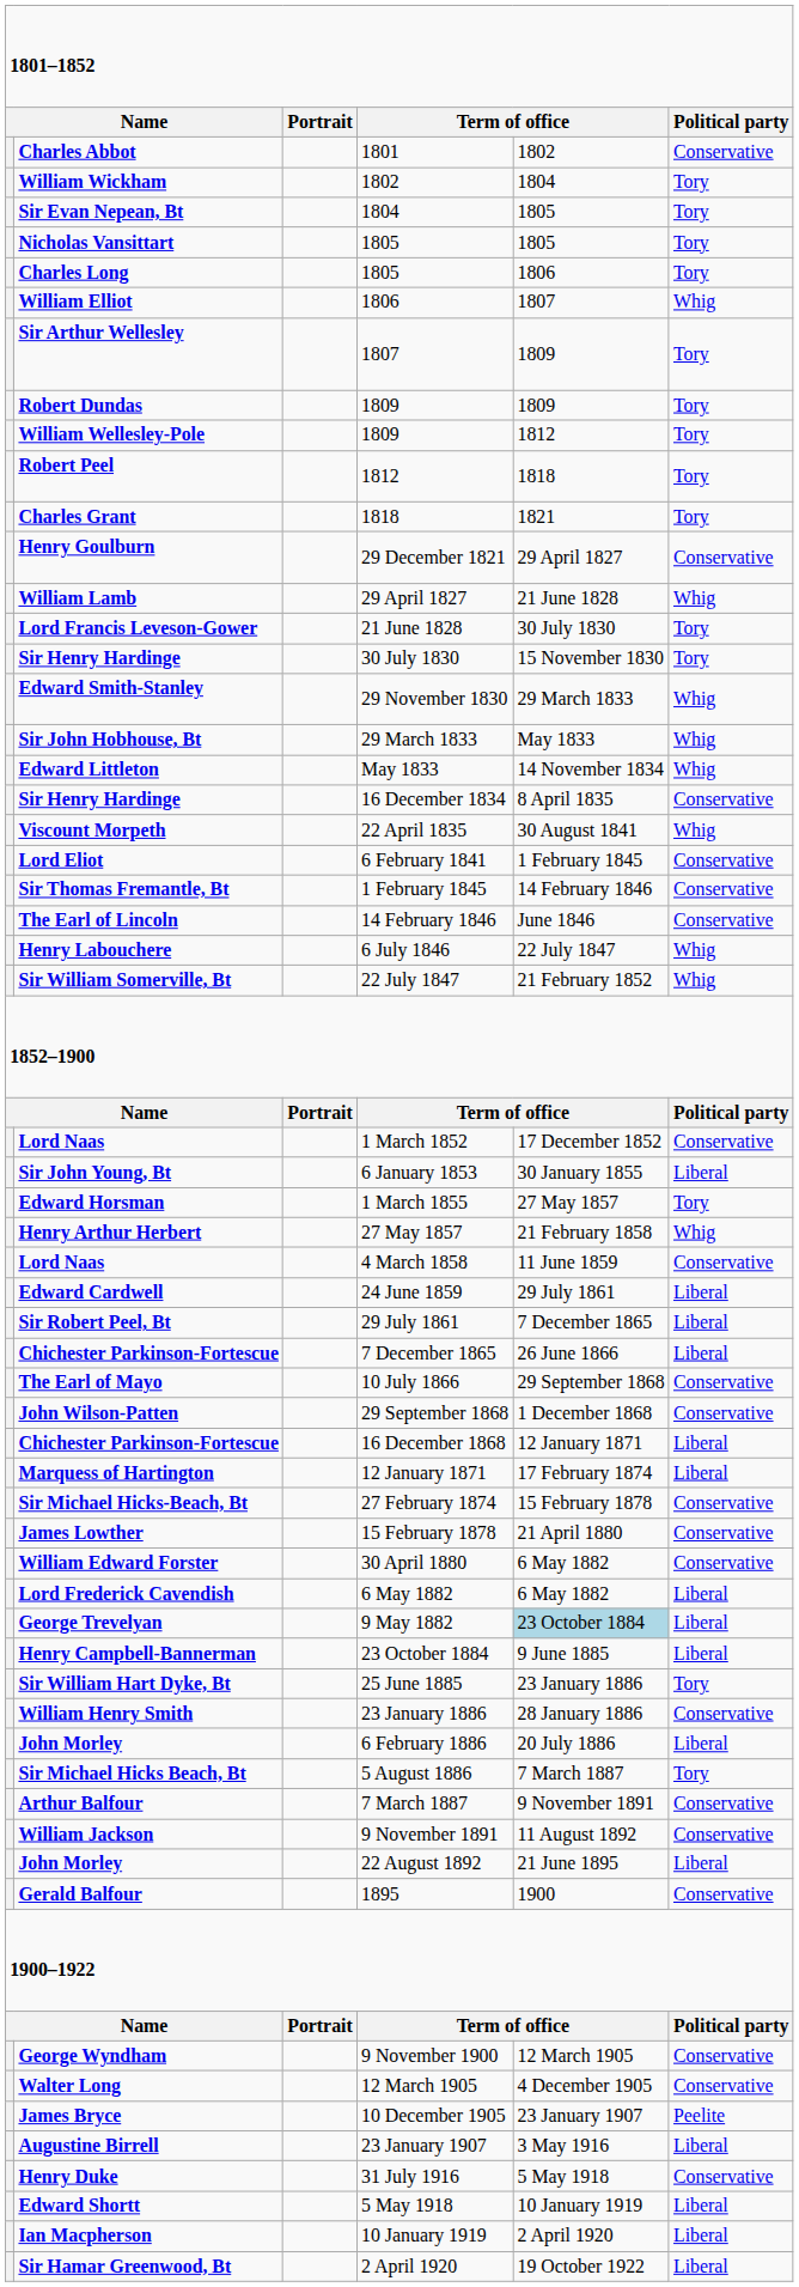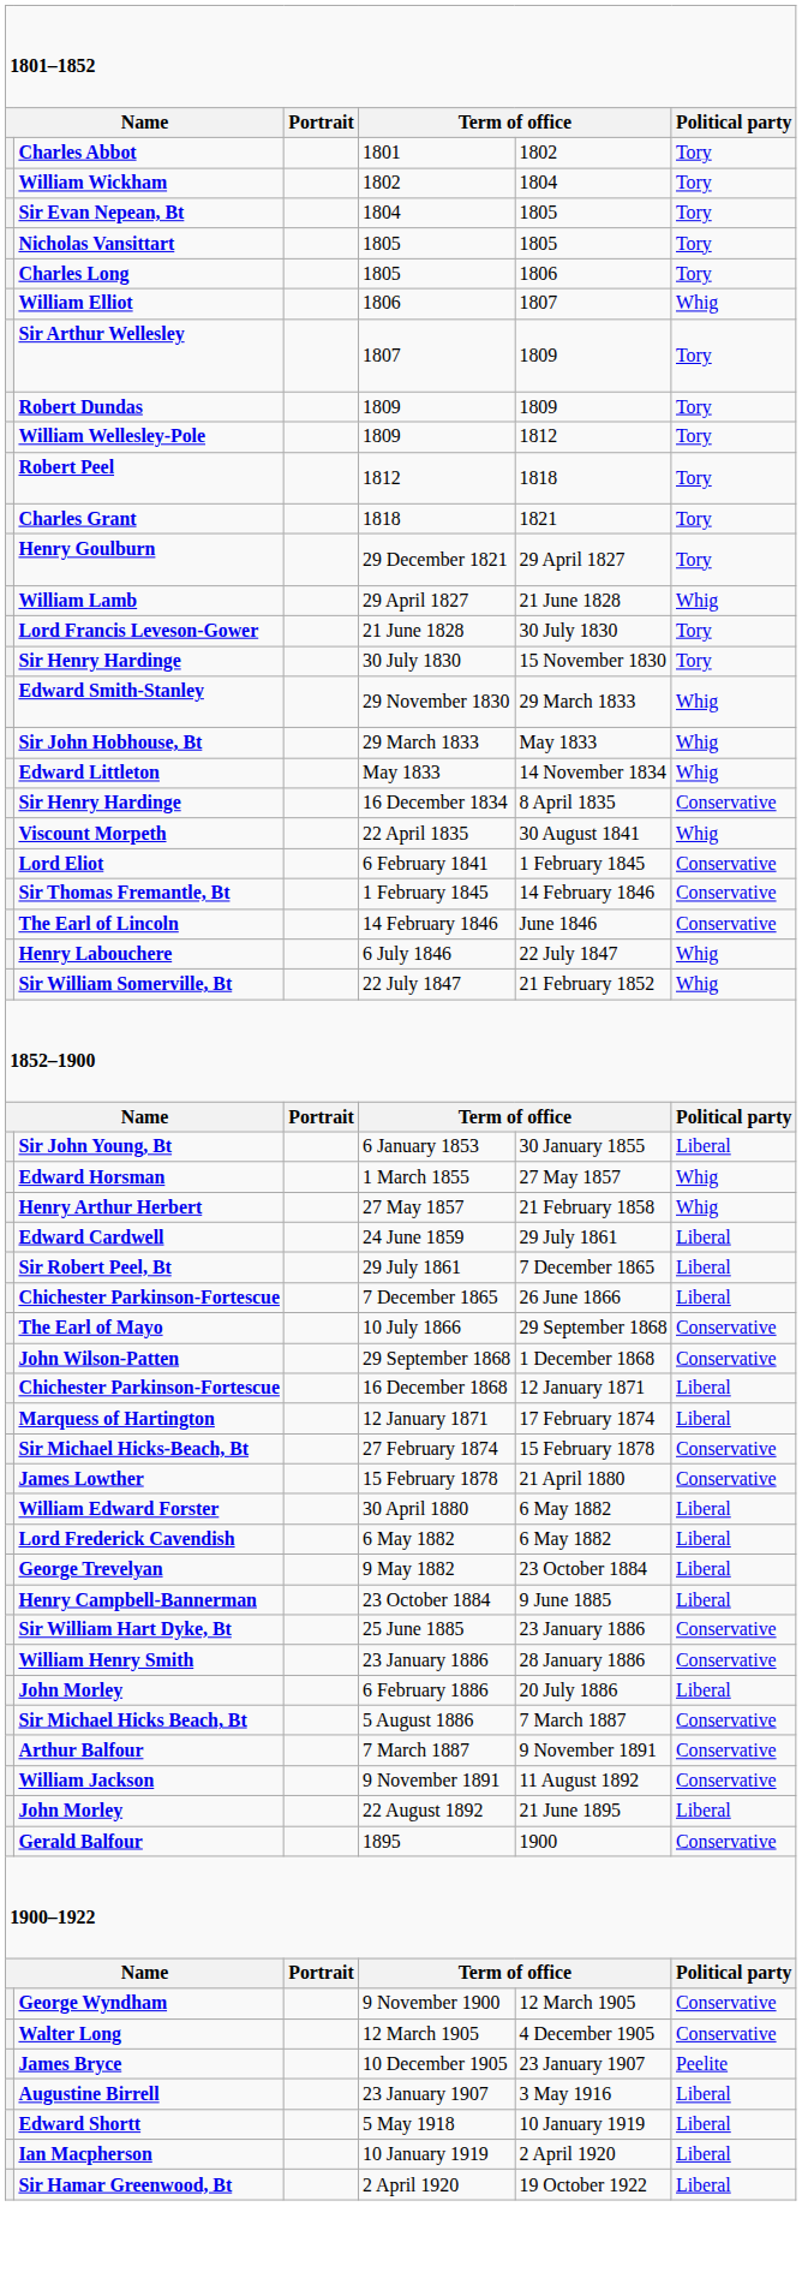1801 | column 6: Conservative -> Tory
29 December 1821 | column 6: Conservative -> Tory
- row: Lord Naas | 1 March 1852 | 17 December 1852 | Conservative
1 March 1855 | column 6: Tory -> Whig
- row: Lord Naas | 4 March 1858 | 11 June 1859 | Conservative
30 April 1880 | column 6: Conservative -> Liberal
9 May 1882 | column 5: lightblue background -> no background
25 June 1885 | column 6: Tory -> Conservative
5 August 1886 | column 6: Tory -> Conservative
- row: Henry Duke | 31 July 1916 | 5 May 1918 | Conservative
